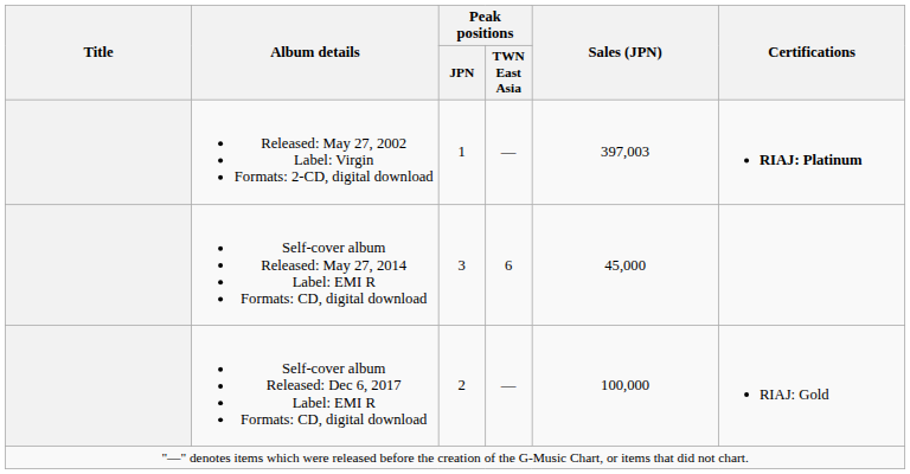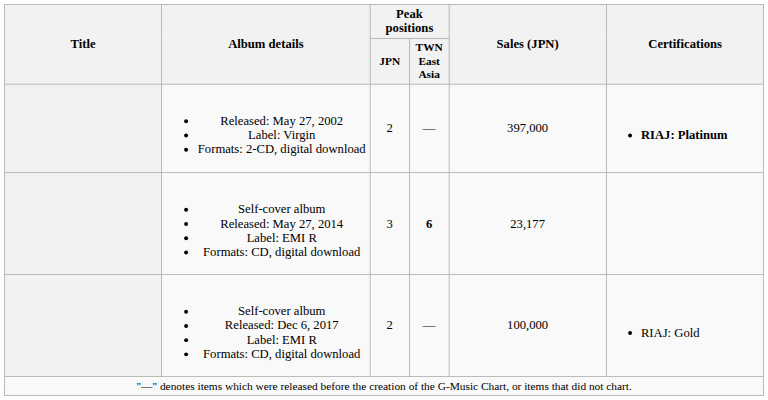row 3 | Peak positions / JPN: 1 -> 2
row 3 | Sales (JPN): 397,003 -> 397,000
row 4 | Peak positions / TWN East Asia: normal -> bold
row 4 | Sales (JPN): 45,000 -> 23,177
